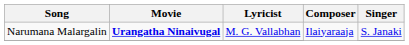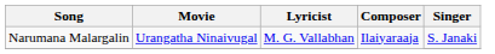Narumana Malargalin | Movie: bold -> normal
